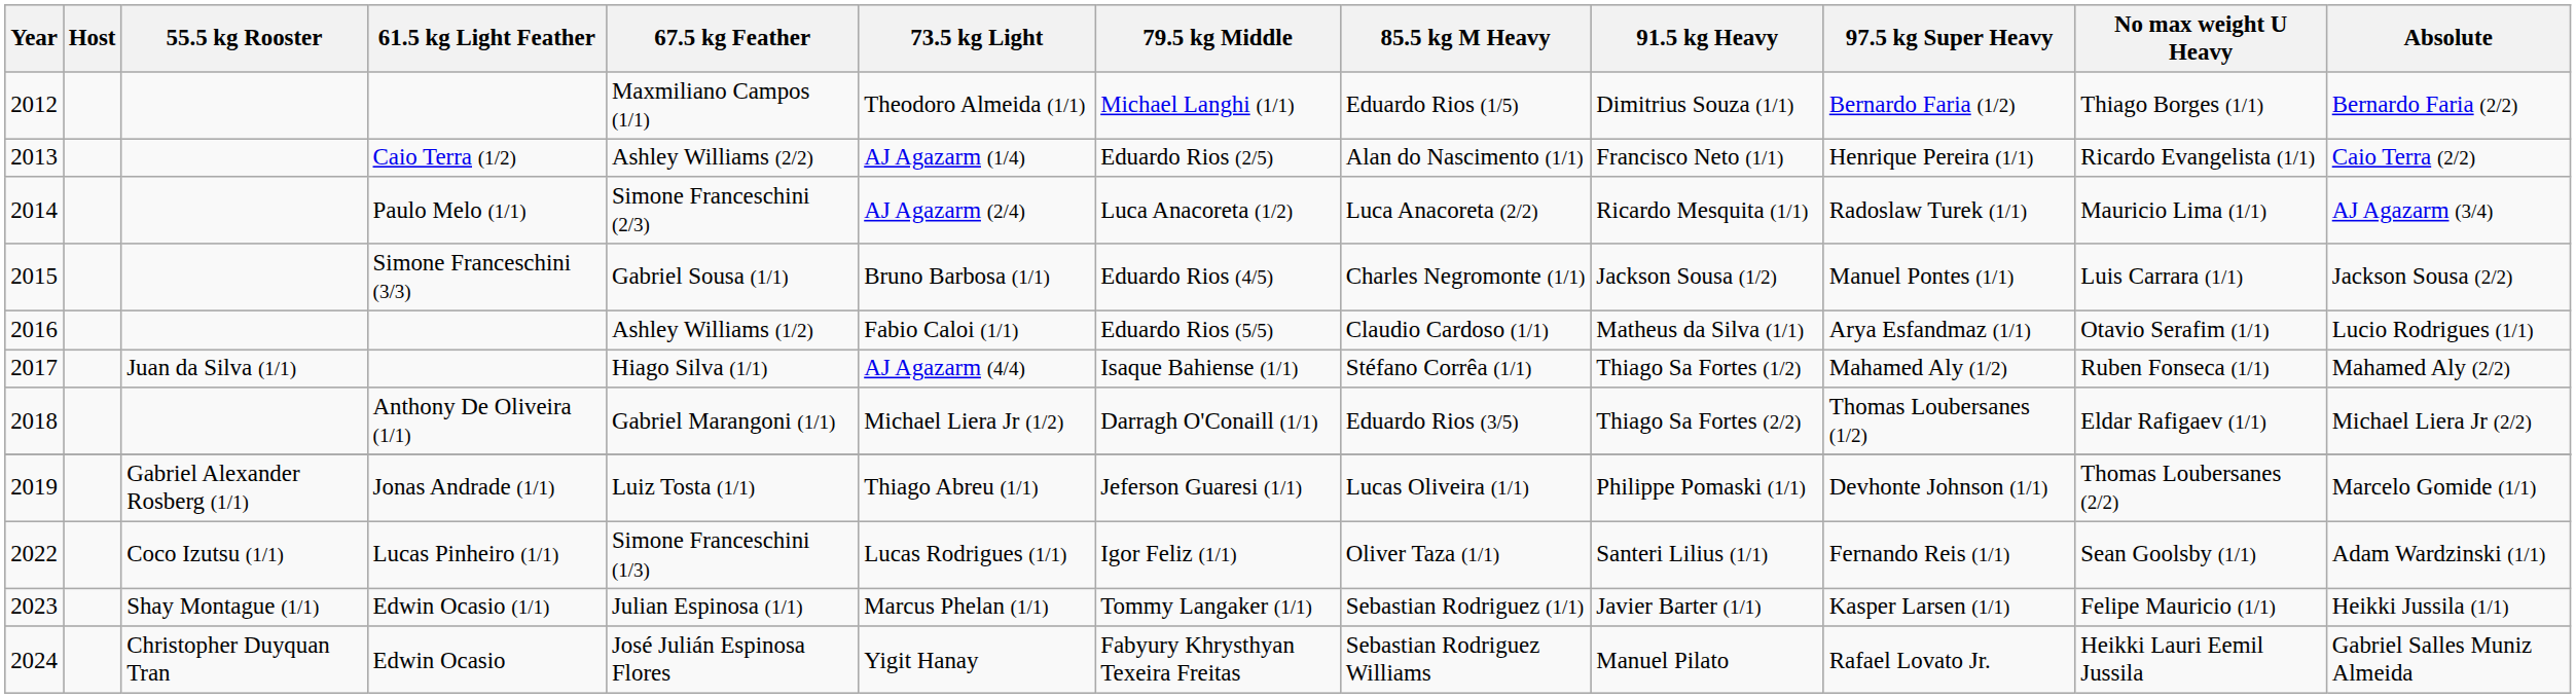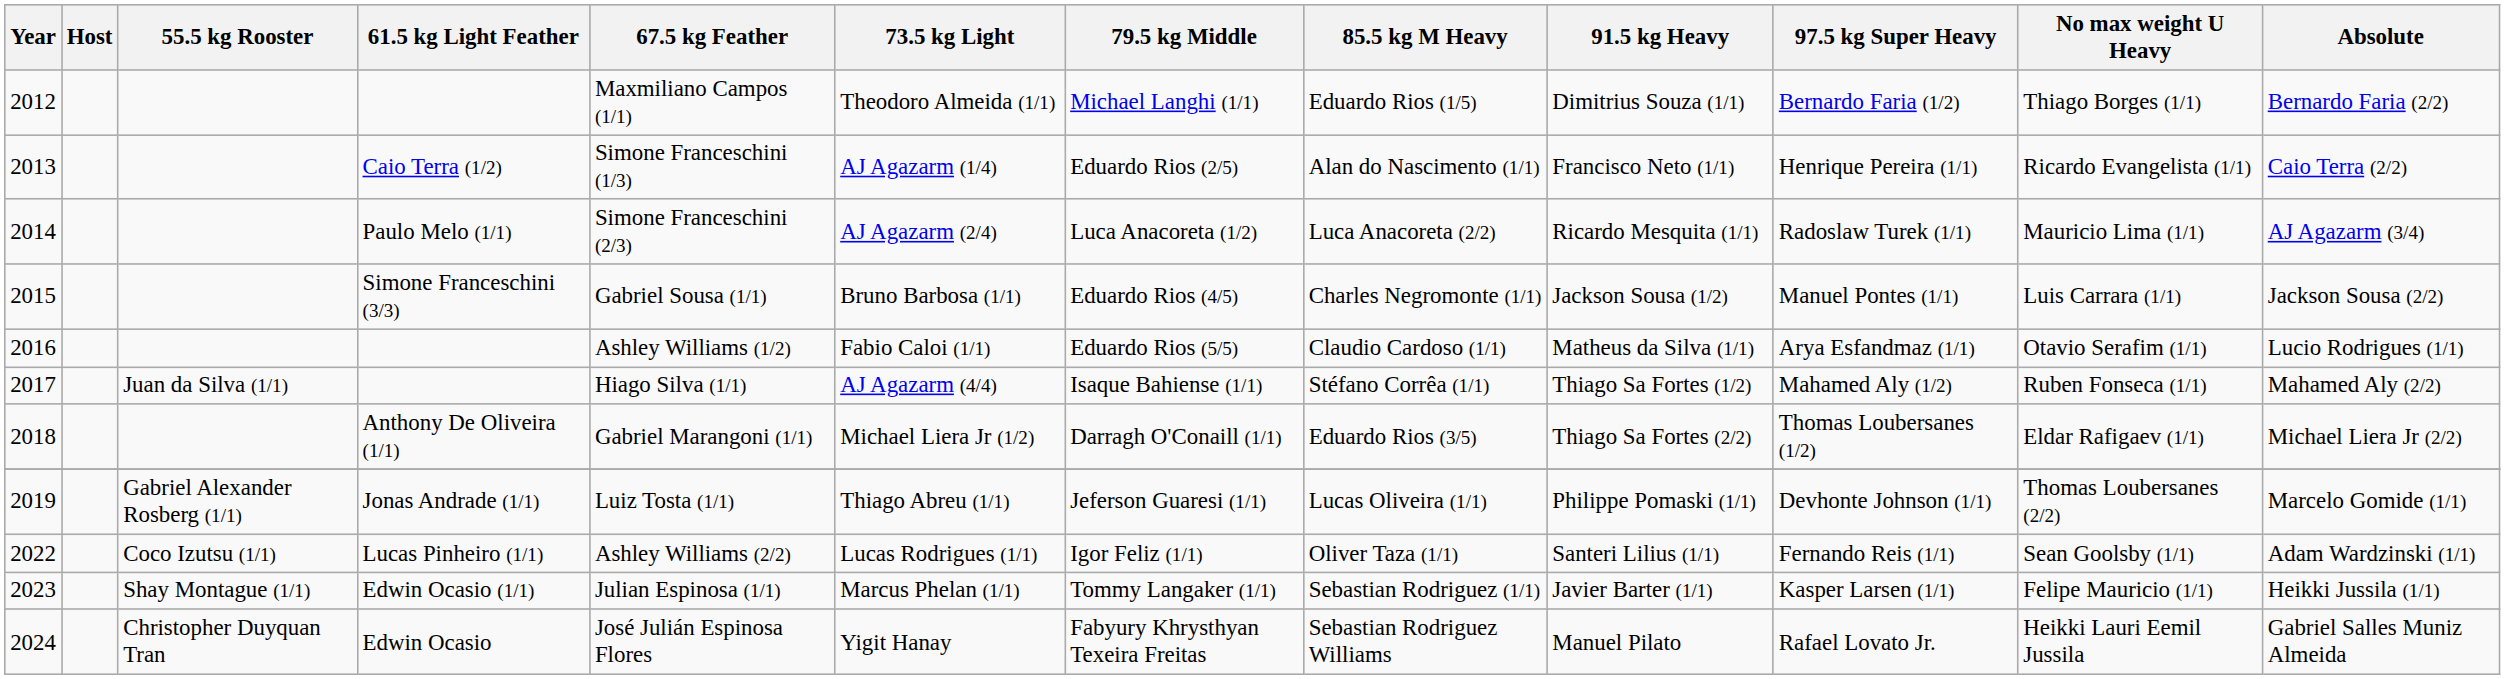2013 | 67.5 kg Feather: Ashley Williams (2/2) -> Simone Franceschini (1/3)
2022 | 67.5 kg Feather: Simone Franceschini (1/3) -> Ashley Williams (2/2)
